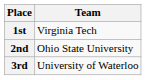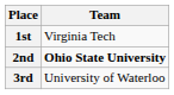2nd | Team: normal -> bold
